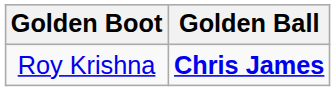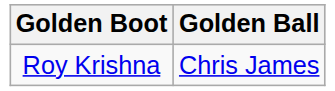Roy Krishna | Golden Ball: bold -> normal
